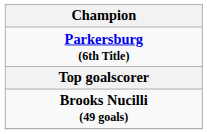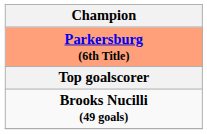row 2 | column 1: no background -> lightsalmon background
